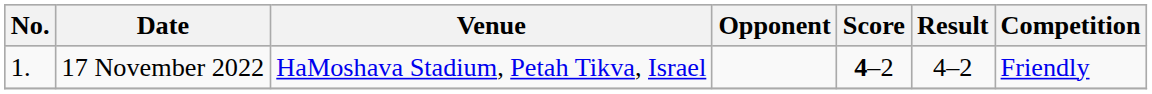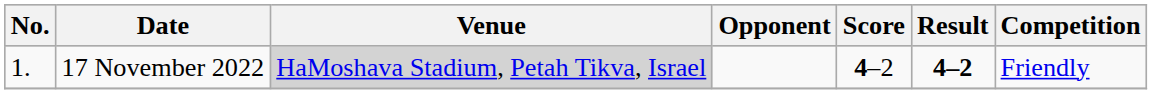17 November 2022 | Venue: no background -> lightgrey background
17 November 2022 | Result: normal -> bold
